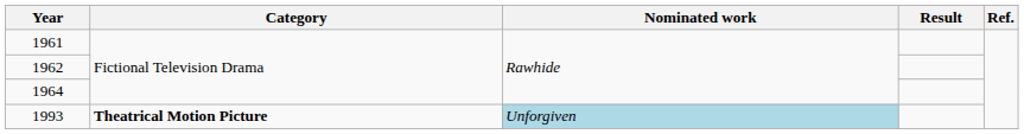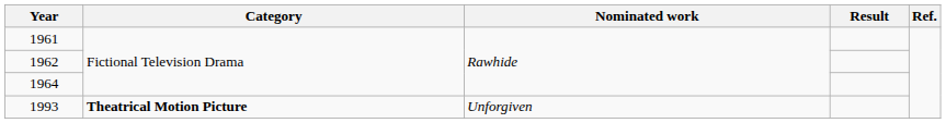1993 | Nominated work: lightblue background -> no background
